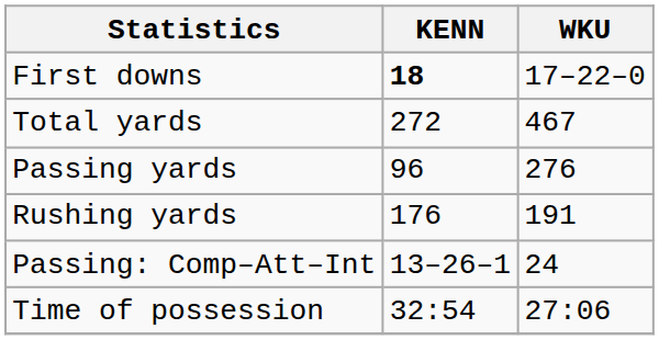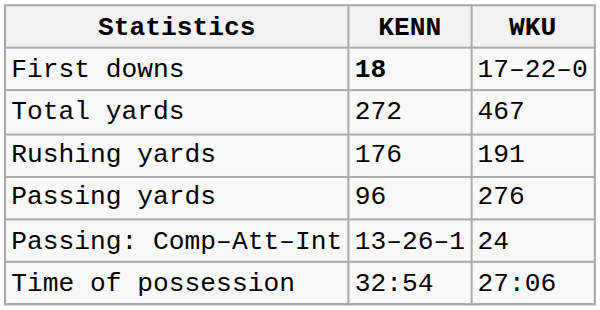rows swapped: Rushing yards <-> Passing yards
